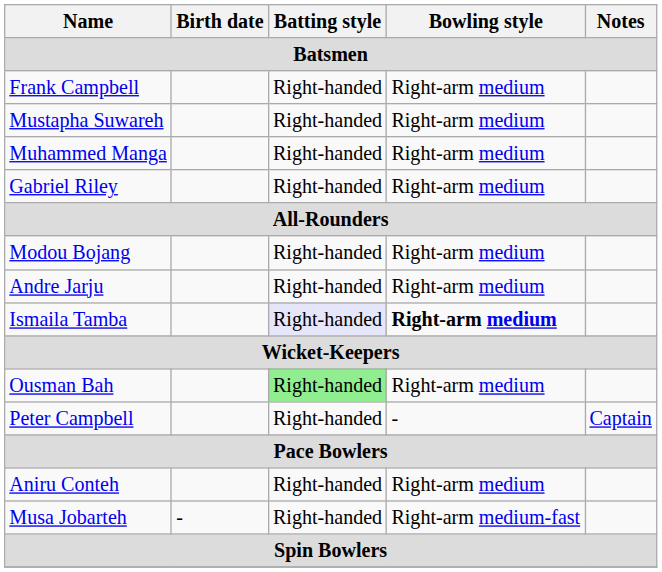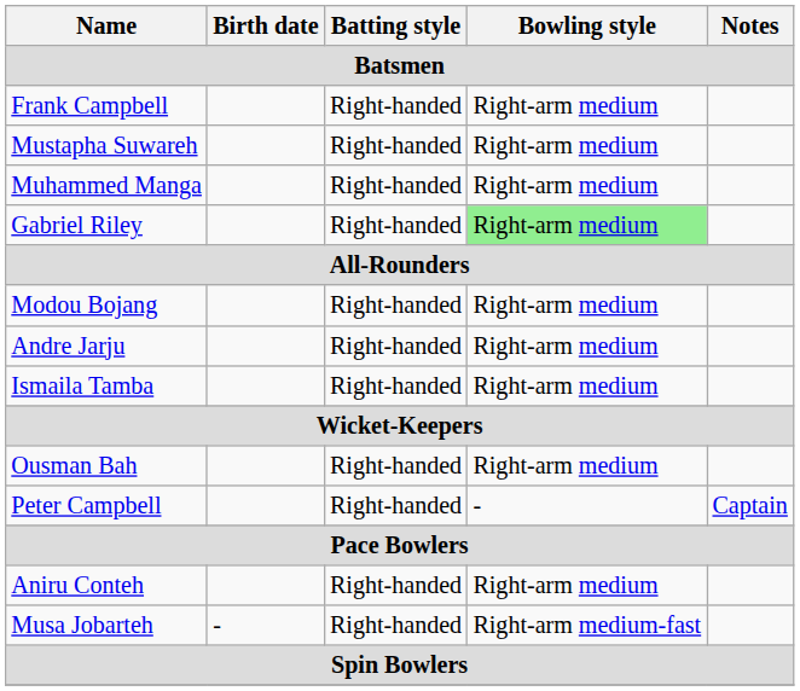Gabriel Riley | Bowling style: no background -> lightgreen background
Ismaila Tamba | Batting style: lavender background -> no background
Ismaila Tamba | Bowling style: bold -> normal
Ousman Bah | Batting style: lightgreen background -> no background
